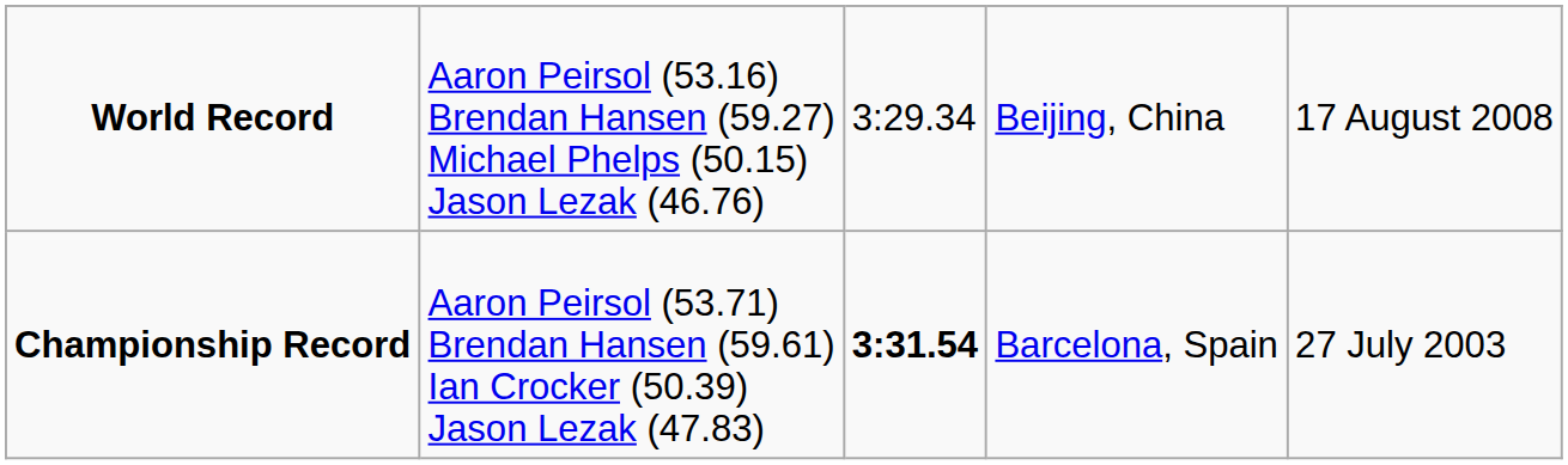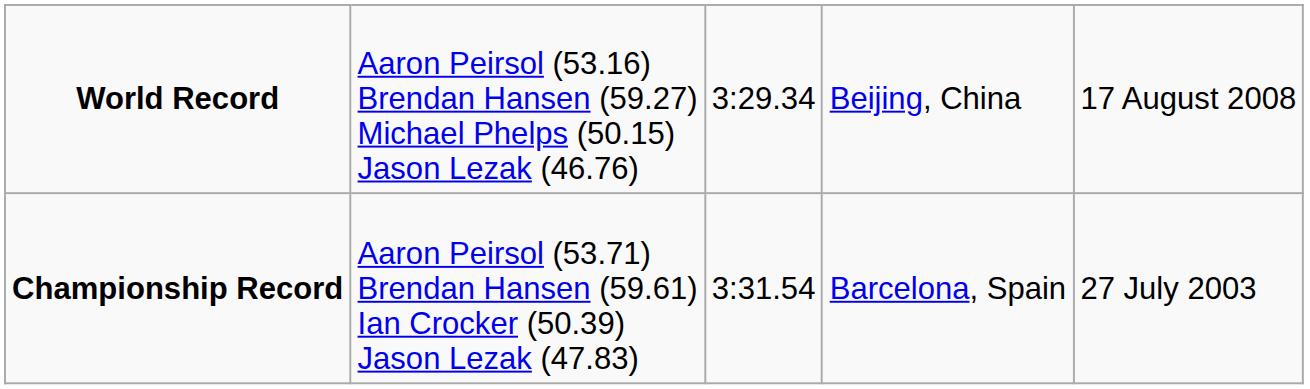Championship Record | column 3: bold -> normal
